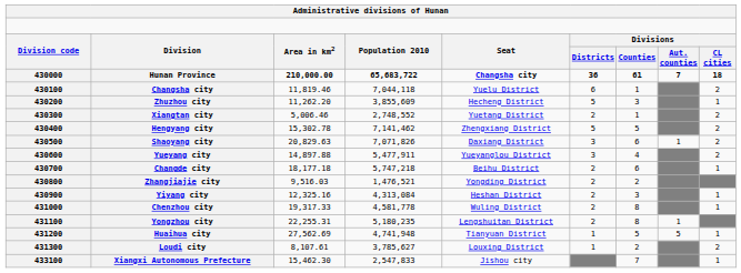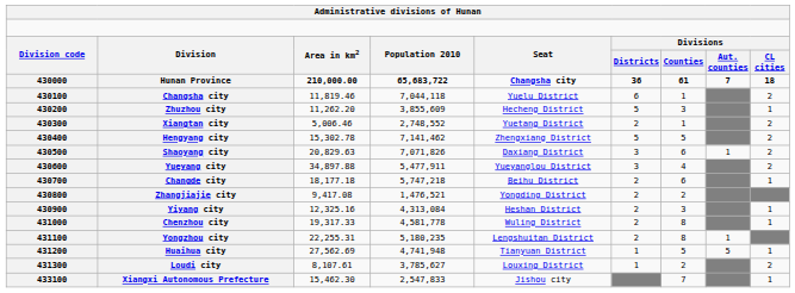Yueyang city | column 3: 14,897.88 -> 34,897.88
Zhangjiajie city | column 3: 9,516.03 -> 9,417.08
